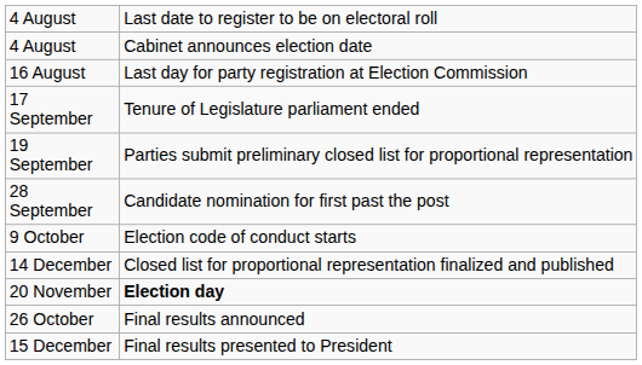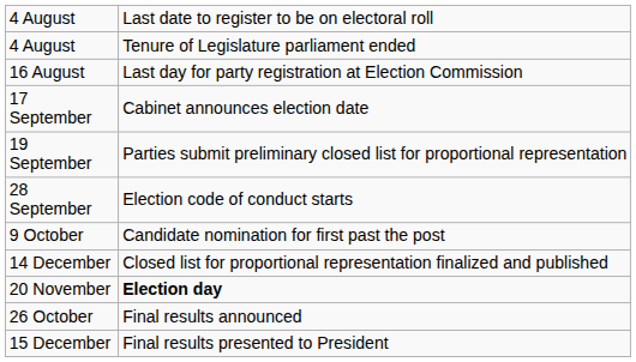row 2 | column 2: Cabinet announces election date -> Tenure of Legislature parliament ended
row 4 | column 2: Tenure of Legislature parliament ended -> Cabinet announces election date
row 6 | column 2: Candidate nomination for first past the post -> Election code of conduct starts
row 7 | column 2: Election code of conduct starts -> Candidate nomination for first past the post
